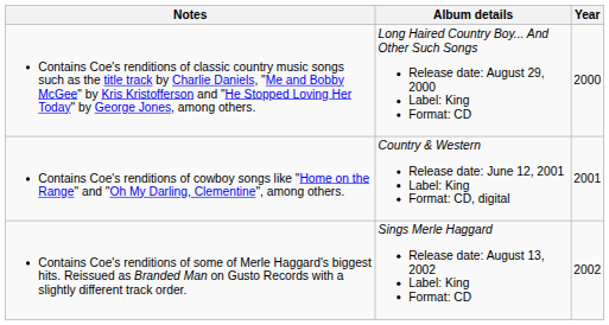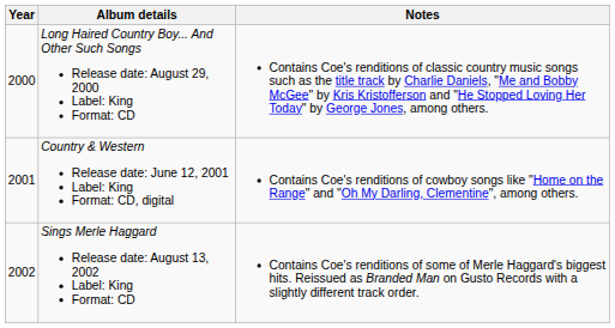columns swapped: Year <-> Notes
